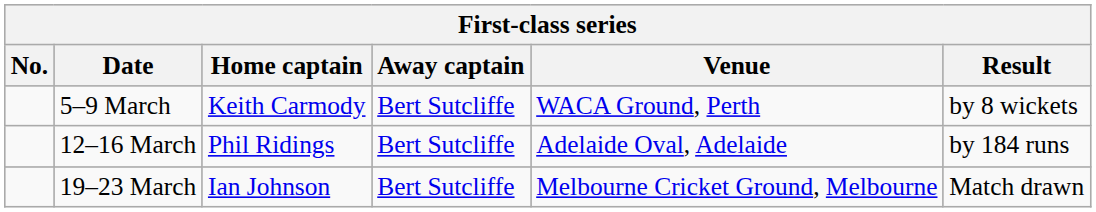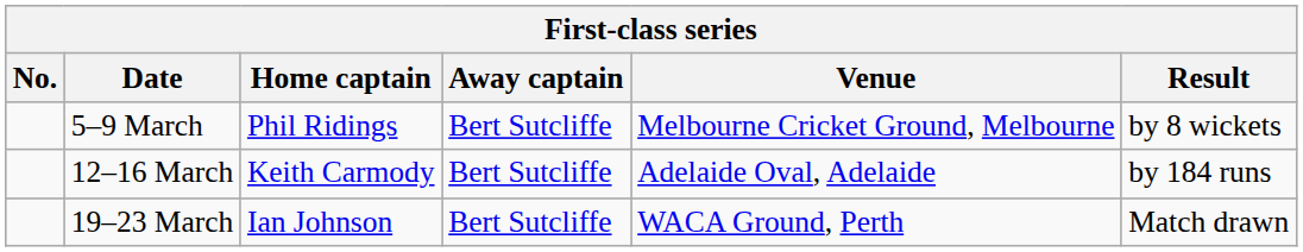5–9 March | Home captain: Keith Carmody -> Phil Ridings
5–9 March | Venue: WACA Ground, Perth -> Melbourne Cricket Ground, Melbourne
12–16 March | Home captain: Phil Ridings -> Keith Carmody
19–23 March | Venue: Melbourne Cricket Ground, Melbourne -> WACA Ground, Perth
